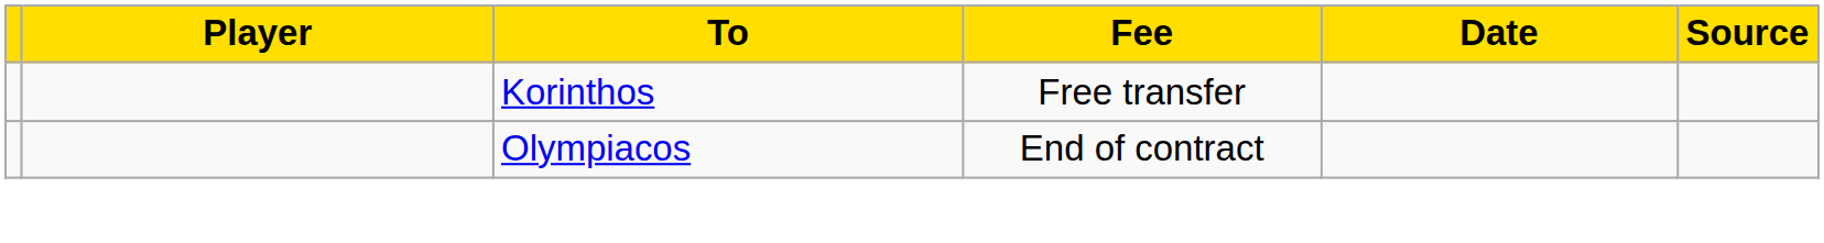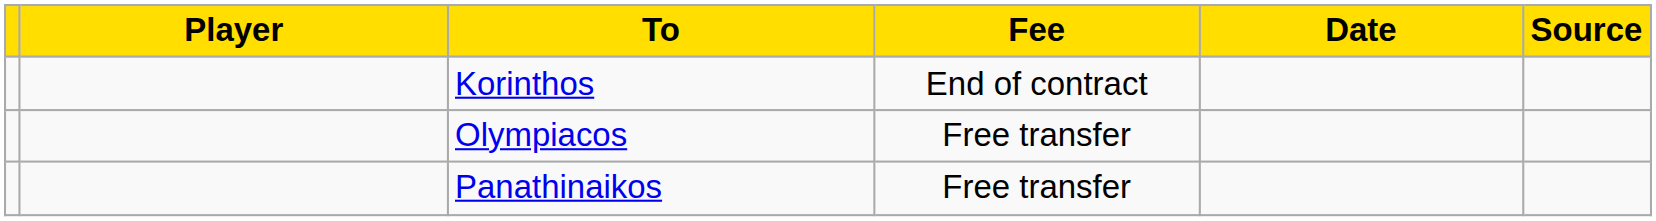Korinthos | Fee: Free transfer -> End of contract
Olympiacos | Fee: End of contract -> Free transfer
+ row: Panathinaikos | Free transfer
